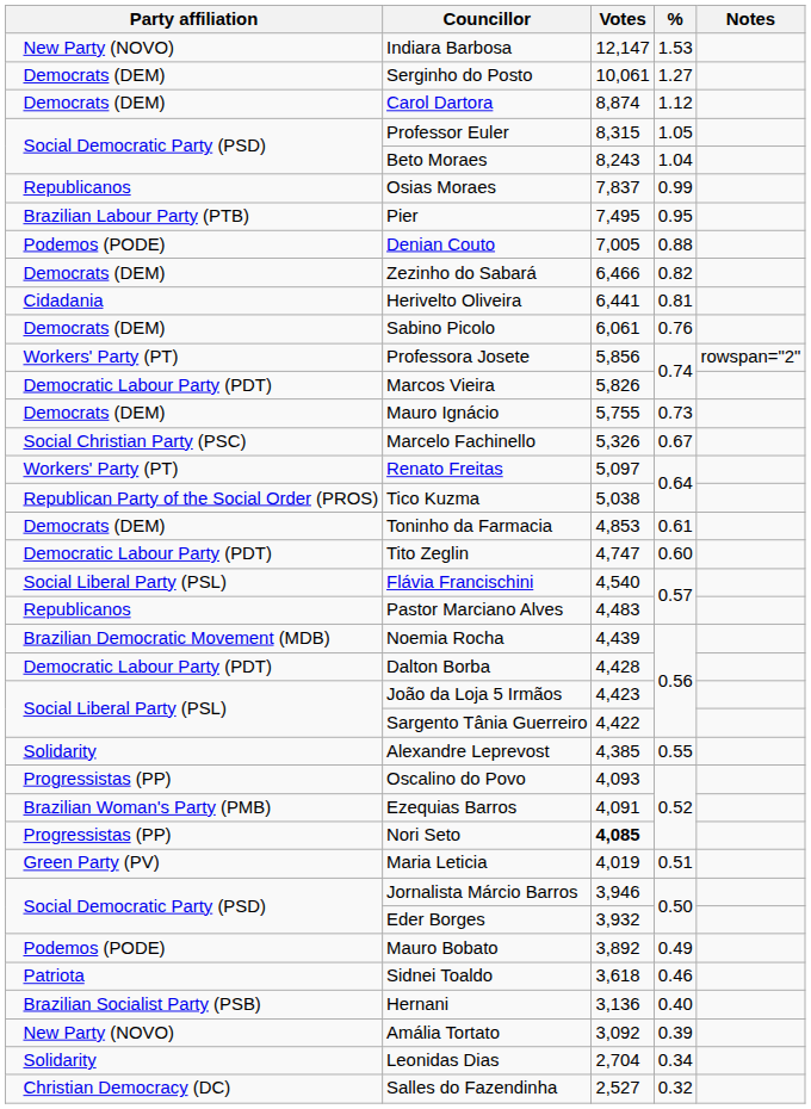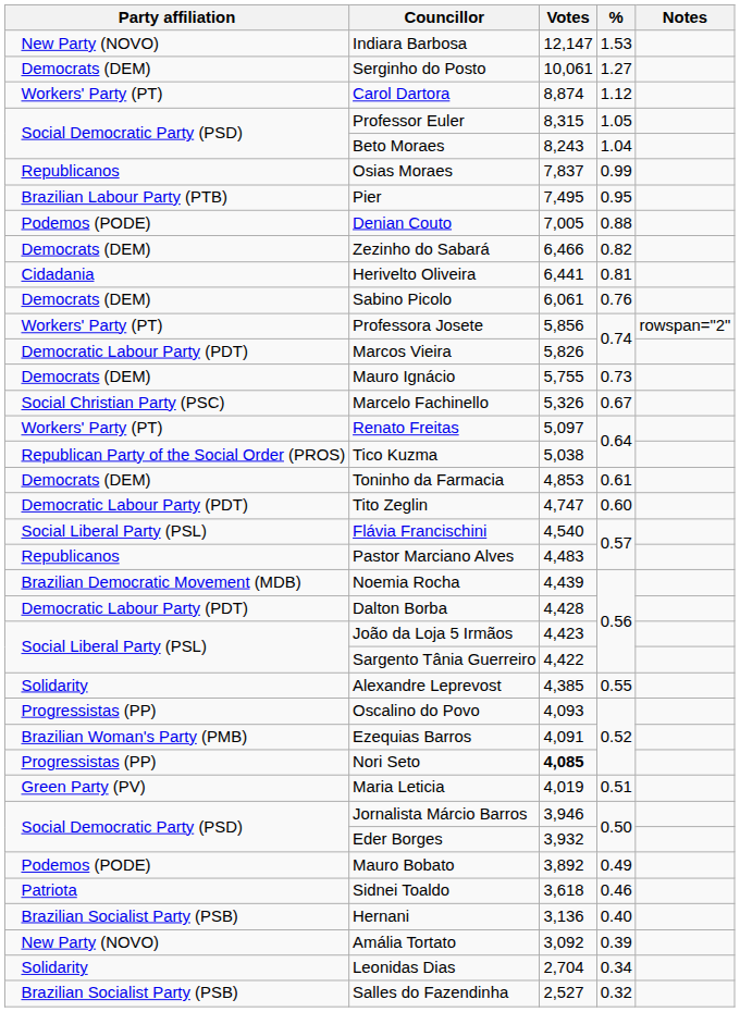Carol Dartora | Party affiliation: Democrats (DEM) -> Workers' Party (PT)
Salles do Fazendinha | Party affiliation: Christian Democracy (DC) -> Brazilian Socialist Party (PSB)
